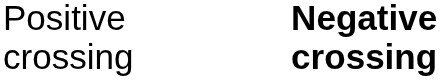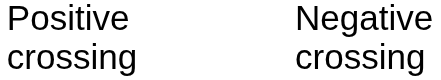Positive crossing | column 2: bold -> normal
